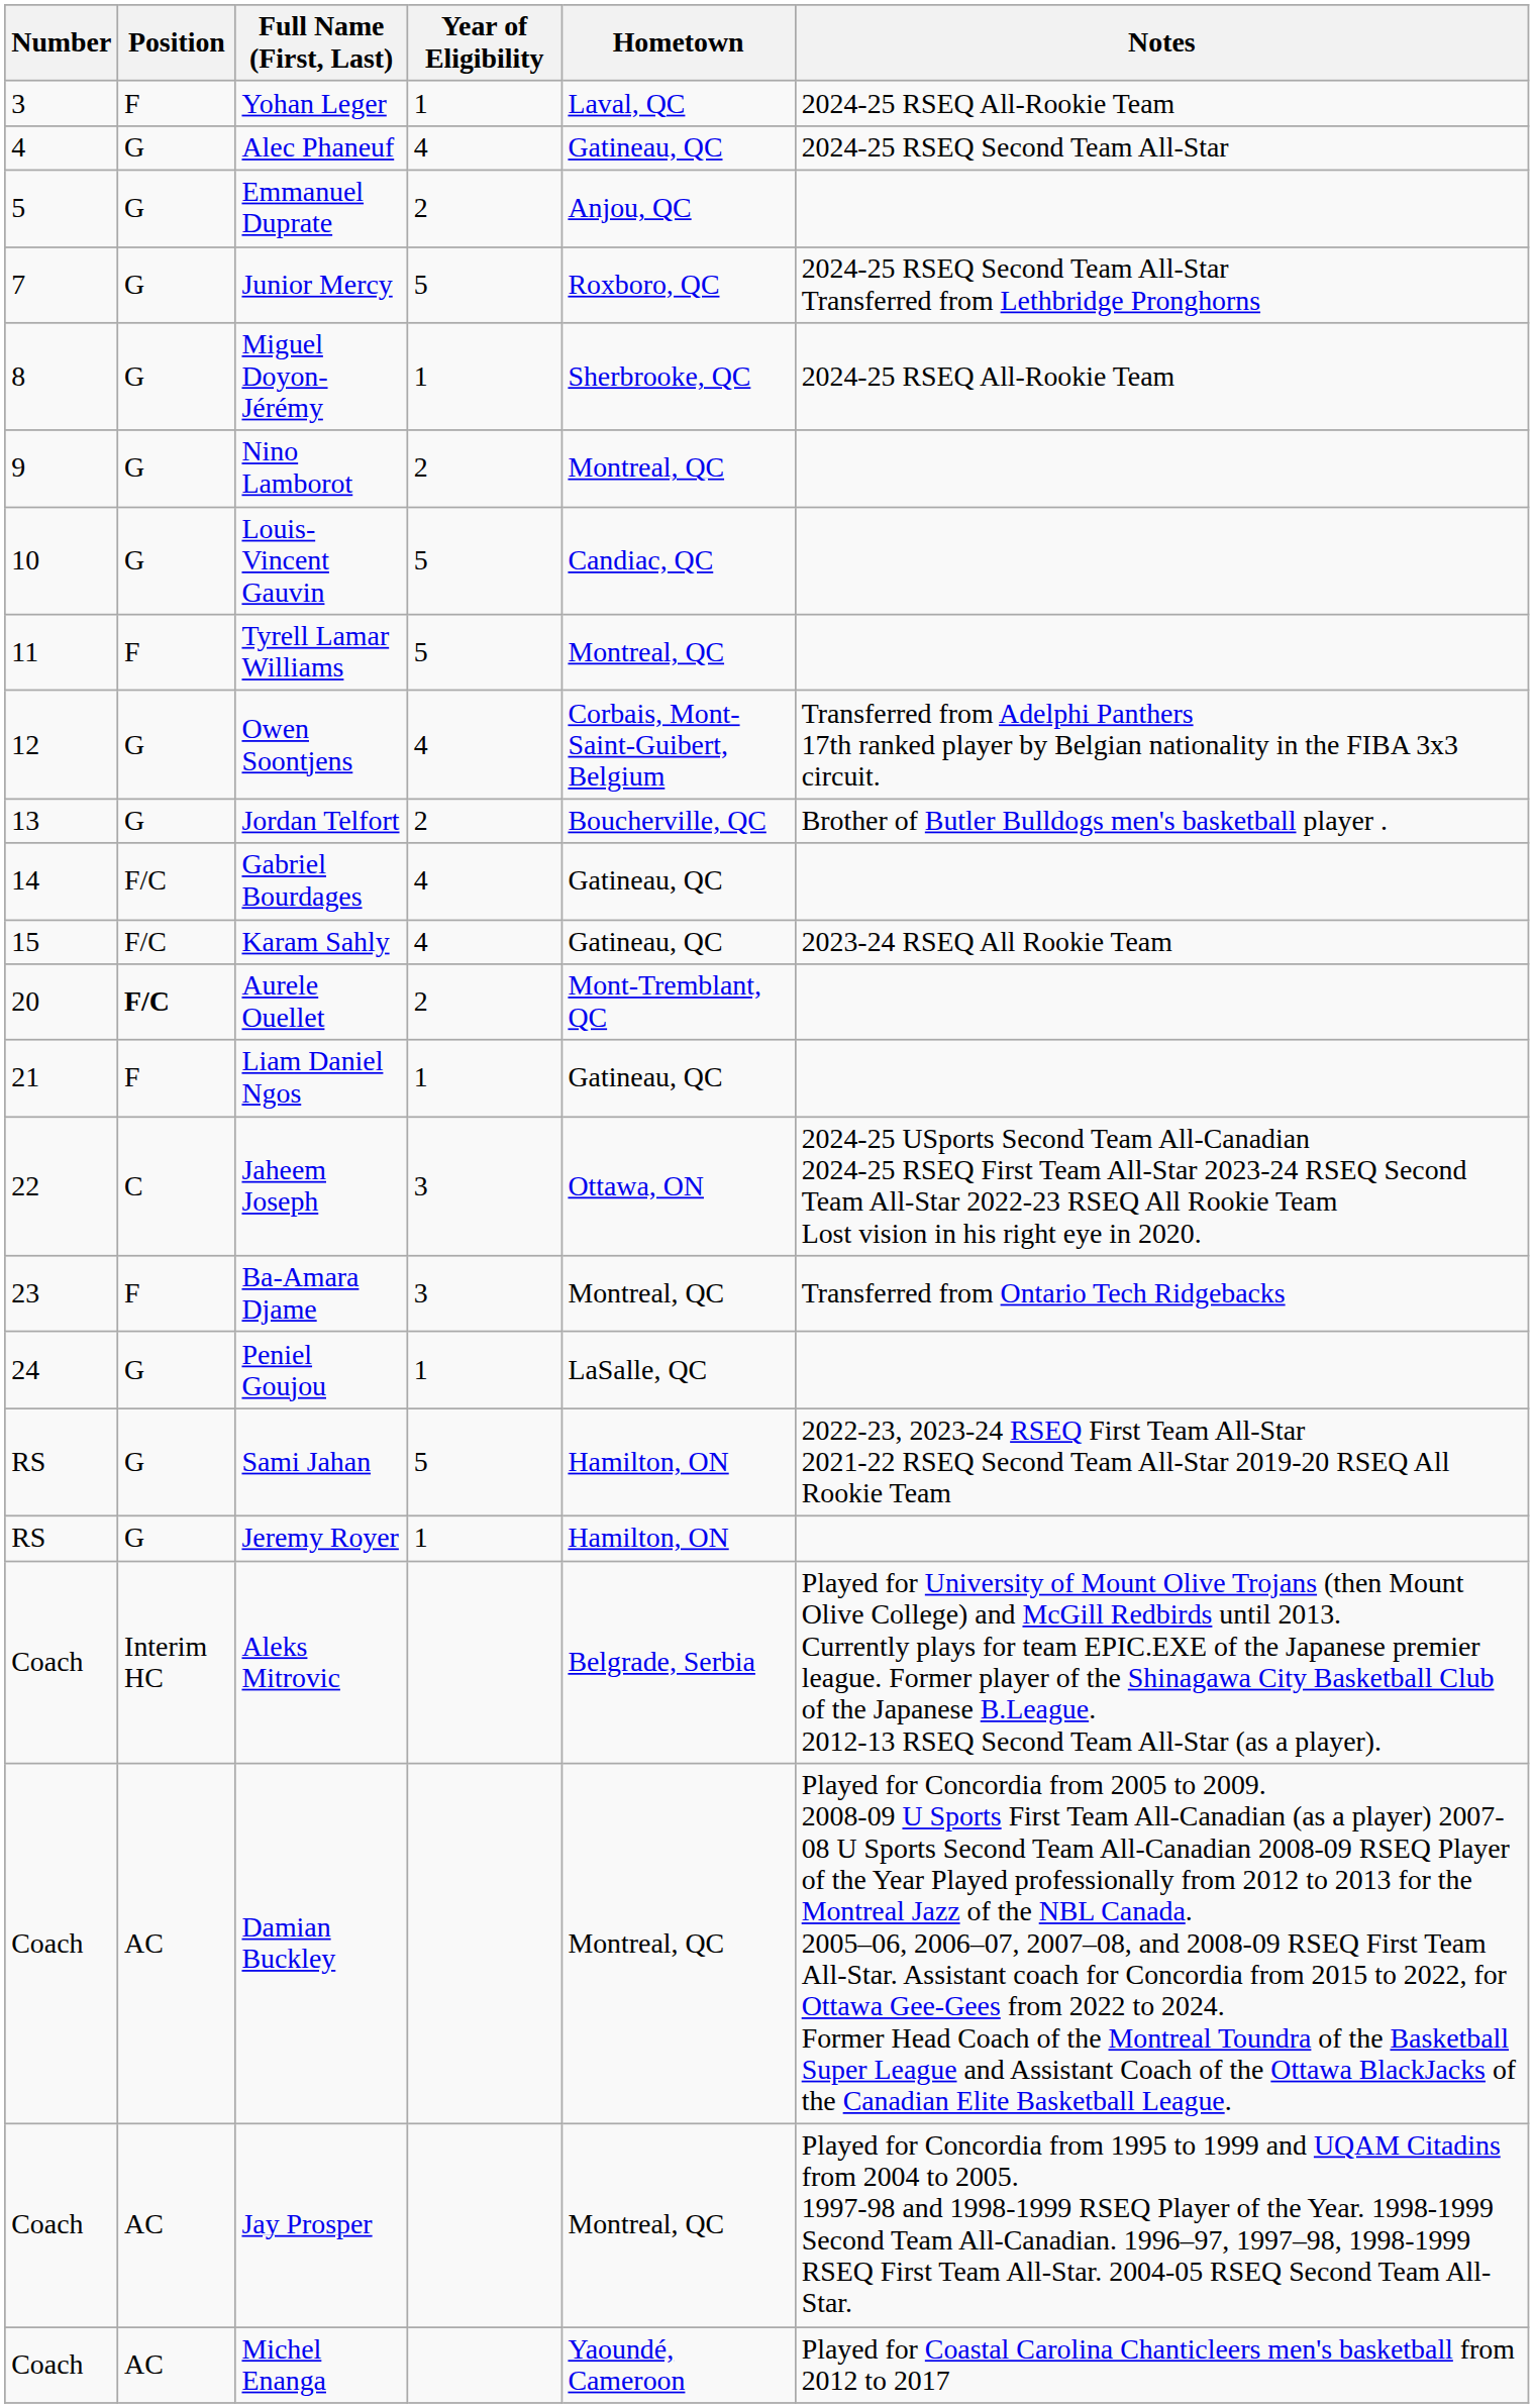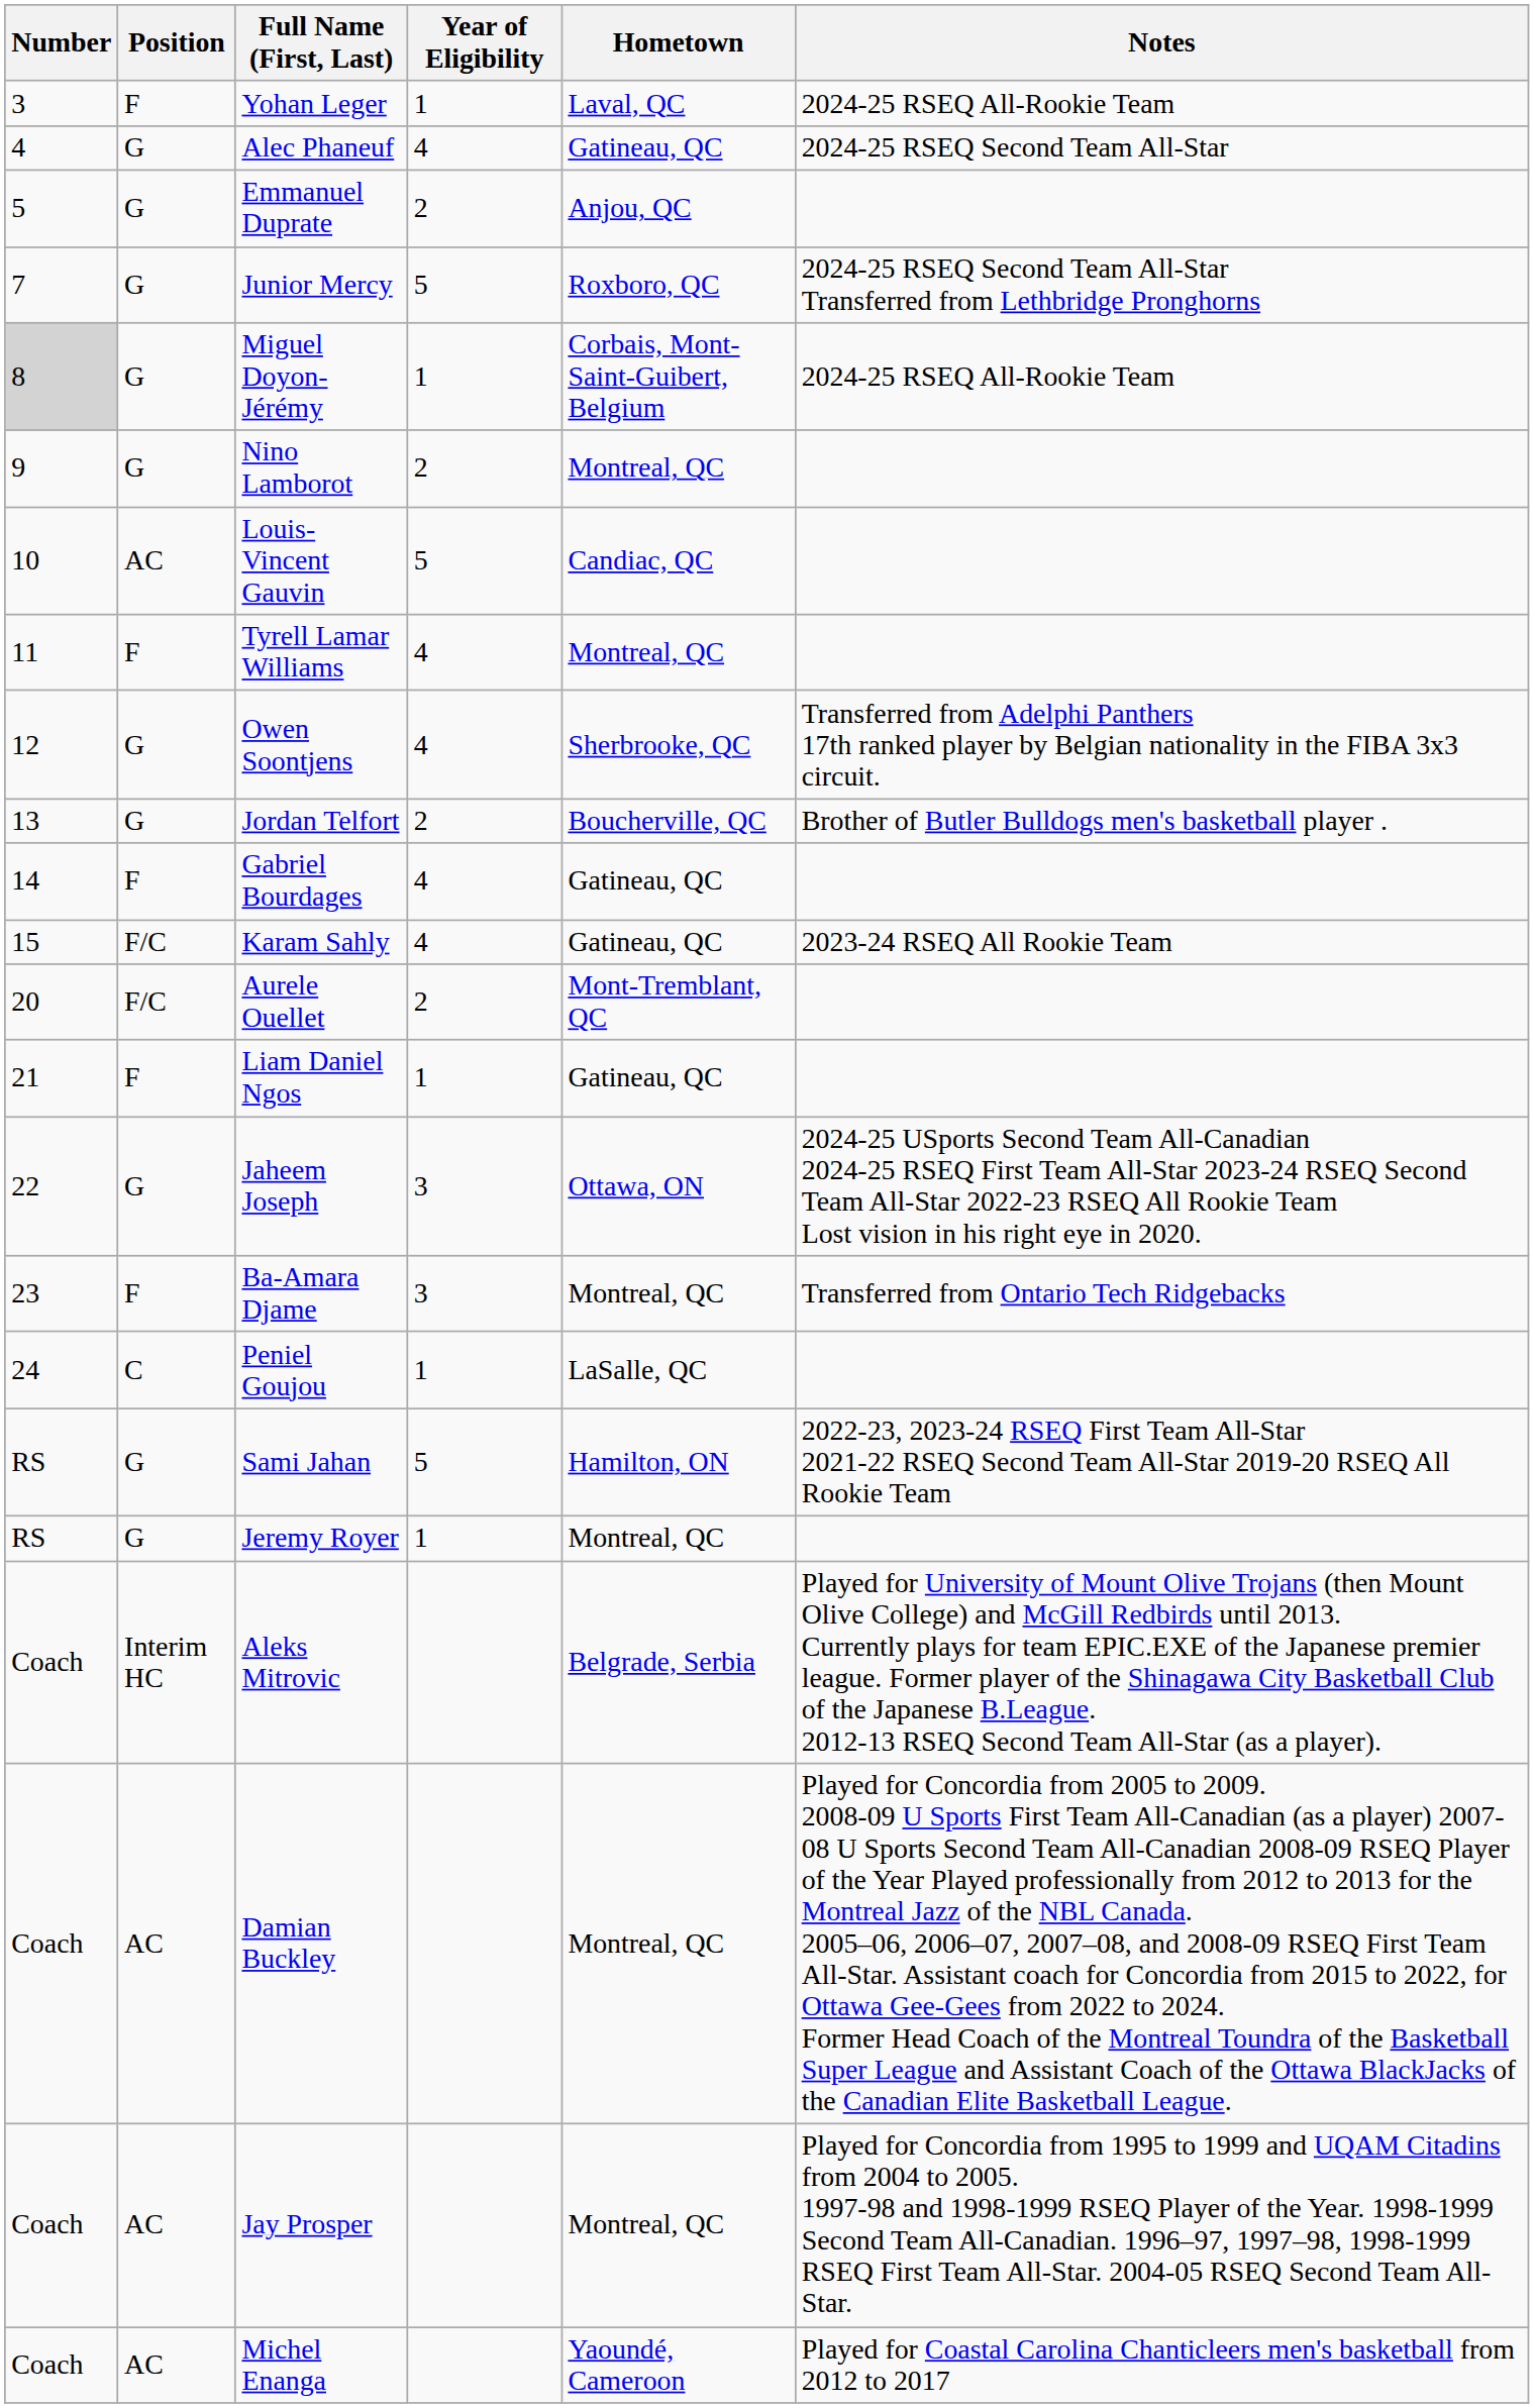Miguel Doyon-Jérémy | Number: no background -> lightgrey background
Miguel Doyon-Jérémy | Hometown: Sherbrooke, QC -> Corbais, Mont-Saint-Guibert, Belgium
Louis-Vincent Gauvin | Position: G -> AC
Tyrell Lamar Williams | Year of Eligibility: 5 -> 4
Owen Soontjens | Hometown: Corbais, Mont-Saint-Guibert, Belgium -> Sherbrooke, QC
Gabriel Bourdages | Position: F/C -> F
Aurele Ouellet | Position: bold -> normal
Jaheem Joseph | Position: C -> G
Peniel Goujou | Position: G -> C
Jeremy Royer | Hometown: Hamilton, ON -> Montreal, QC
